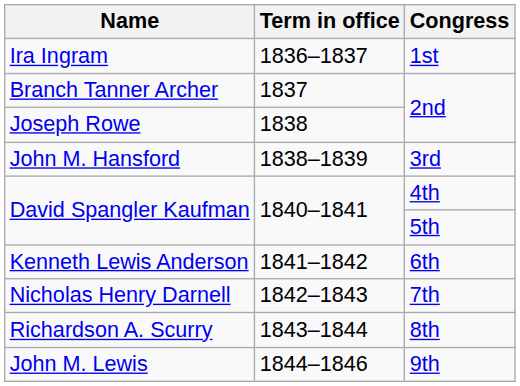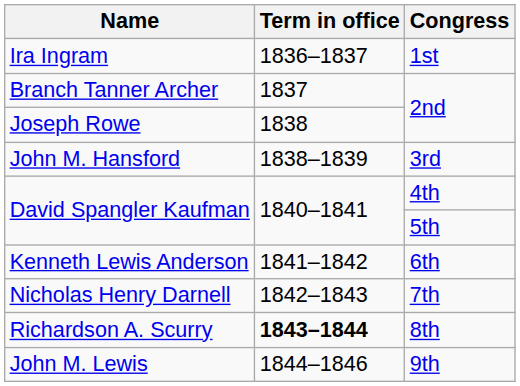Richardson A. Scurry | Term in office: normal -> bold
